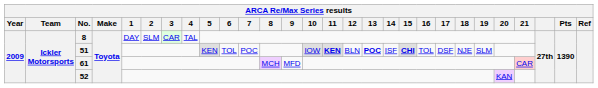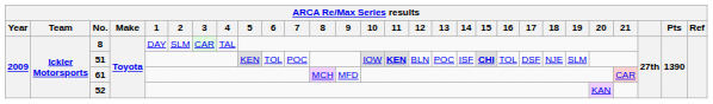51 | 13: bold -> normal
